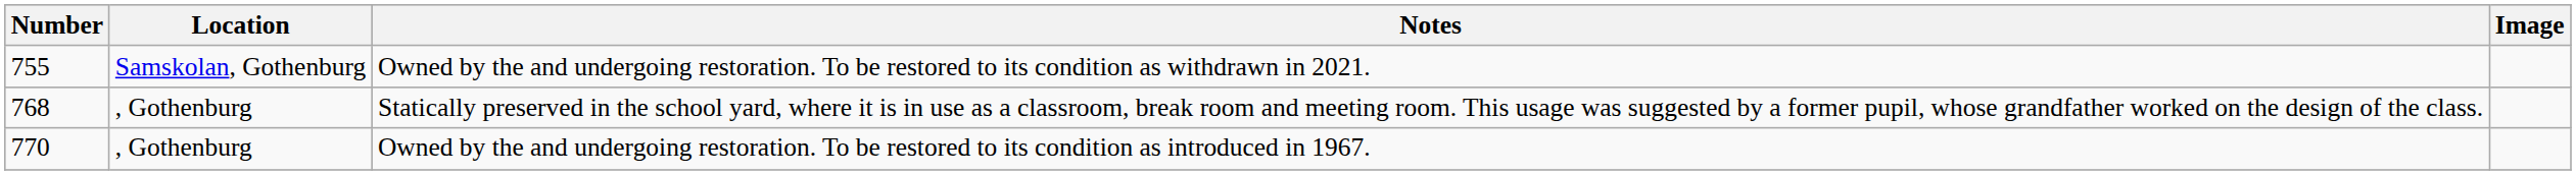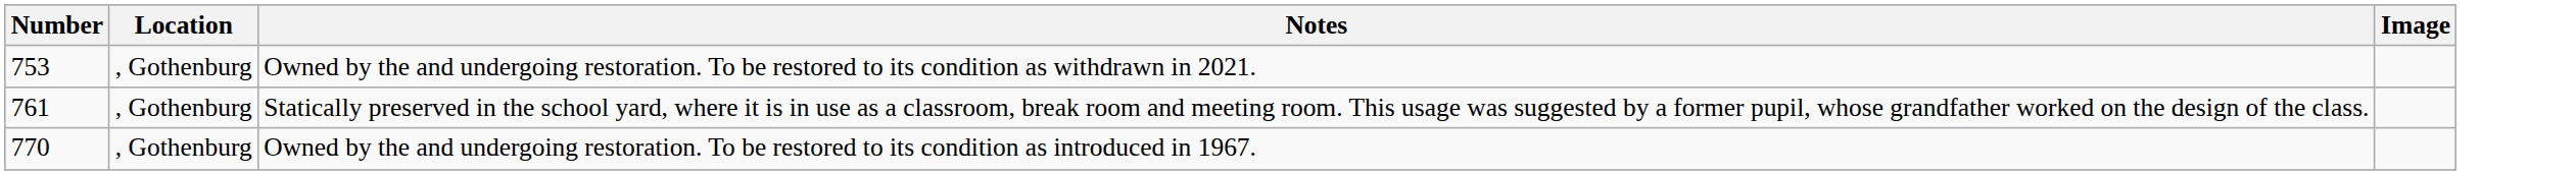row 2 | Number: 755 -> 753
row 2 | Location: Samskolan, Gothenburg -> , Gothenburg
row 3 | Number: 768 -> 761
